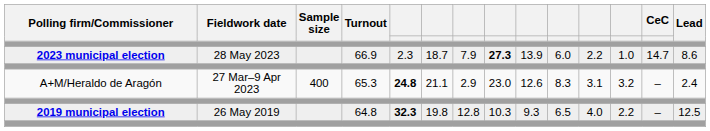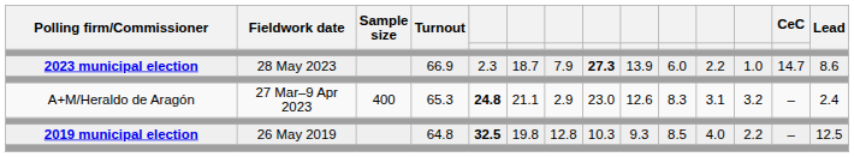2019 municipal election | column 5: 32.3 -> 32.5
2019 municipal election | column 10: 6.5 -> 8.5
